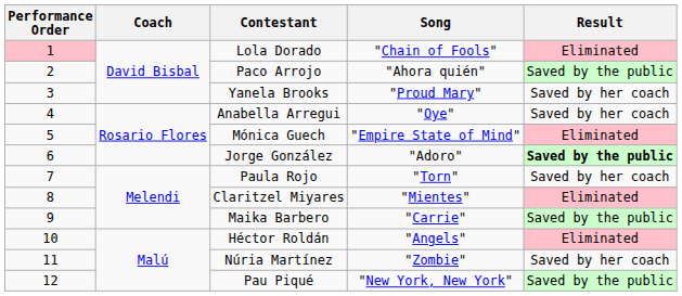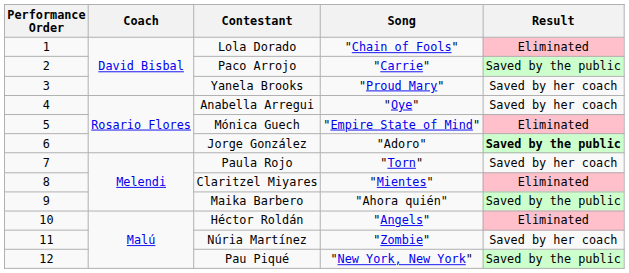Lola Dorado | Performance Order: pink background -> no background
Paco Arrojo | Song: "Ahora quién" -> "Carrie"
Maika Barbero | Song: "Carrie" -> "Ahora quién"
